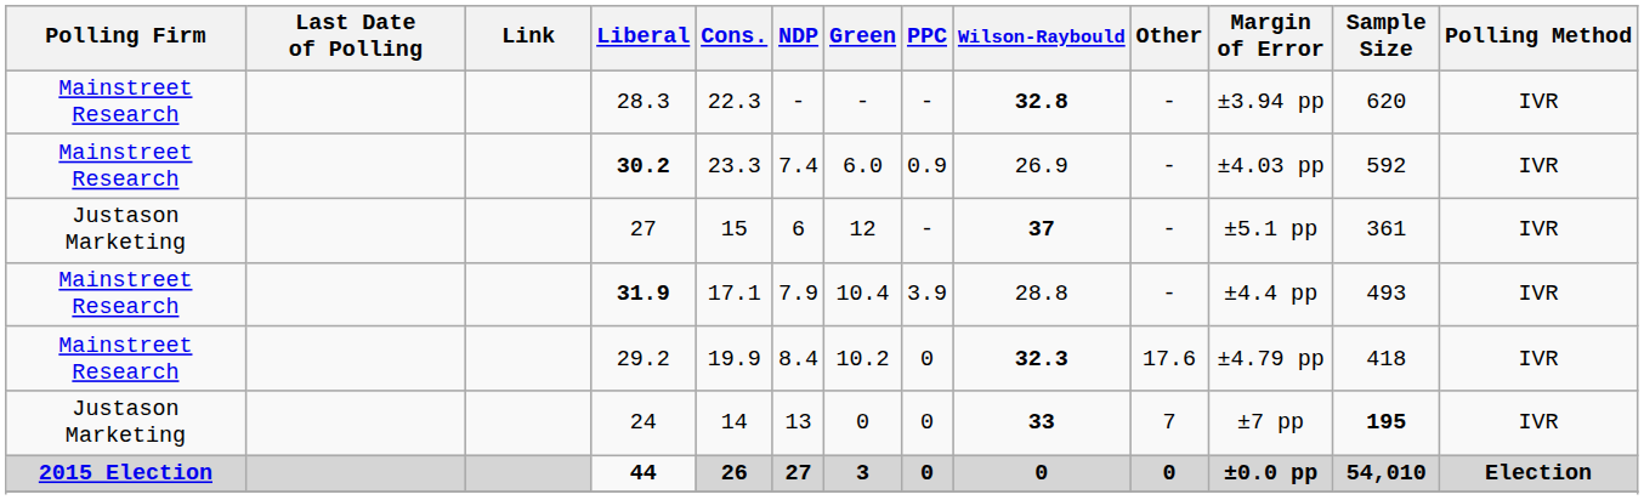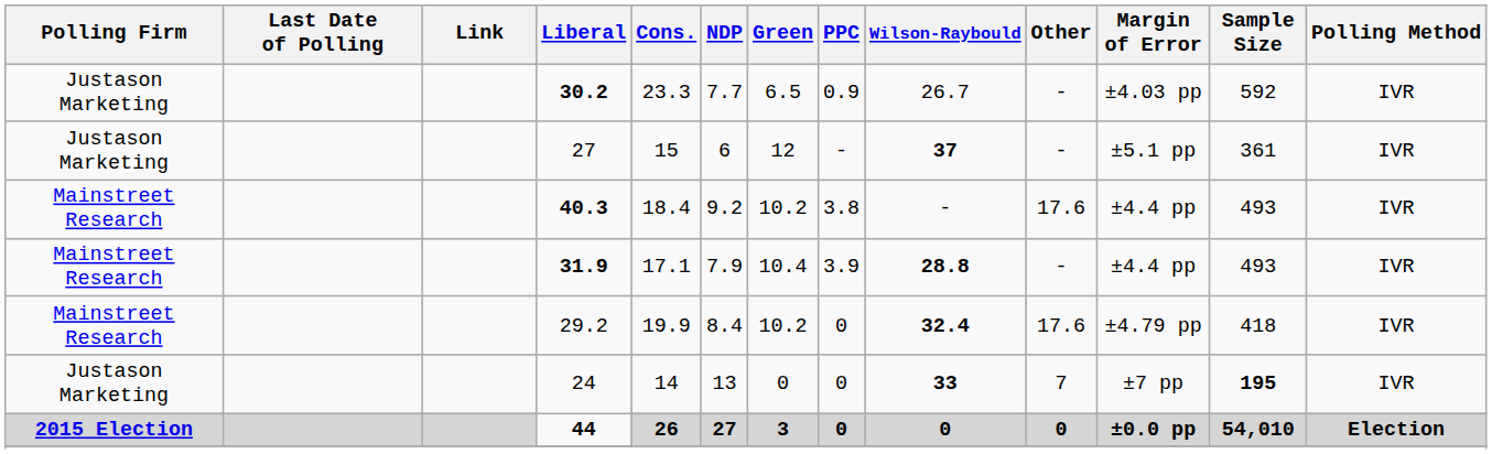- row: Mainstreet Research | 28.3 | 22.3 | - | - | - | 32.8 | - | ±3.94 pp | 620 | IVR
30.2 | Polling Firm: Mainstreet Research -> Justason Marketing
30.2 | NDP: 7.4 -> 7.7
30.2 | Green: 6.0 -> 6.5
30.2 | Wilson-Raybould: 26.9 -> 26.7
+ row: Mainstreet Research | 40.3 | 18.4 | 9.2 | 10.2 | 3.8 | - | 17.6 | ±4.4 pp | 493 | IVR
31.9 | Wilson-Raybould: normal -> bold
29.2 | Wilson-Raybould: 32.3 -> 32.4
